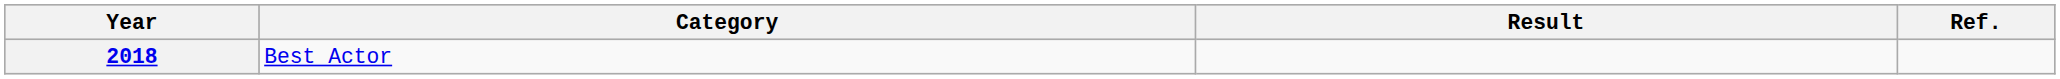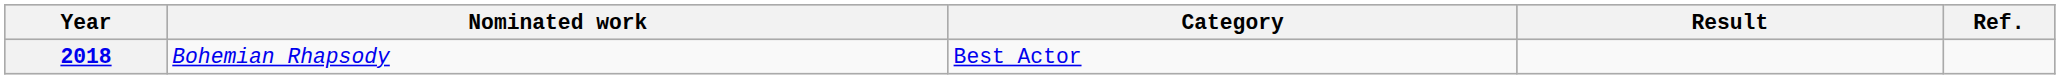+ column: Nominated work | Bohemian Rhapsody
